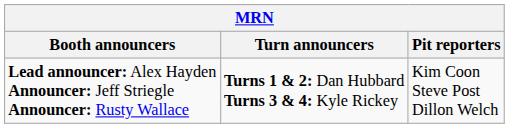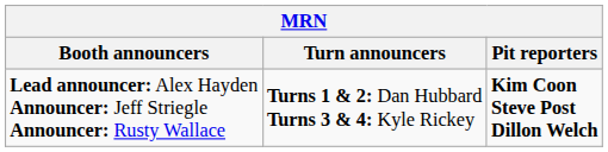row 3 | Pit reporters: normal -> bold
